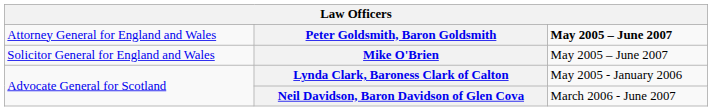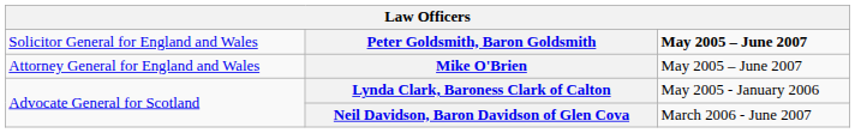Peter Goldsmith, Baron Goldsmith | column 1: Attorney General for England and Wales -> Solicitor General for England and Wales
Mike O'Brien | column 1: Solicitor General for England and Wales -> Attorney General for England and Wales
